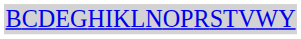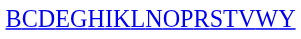row 1 | column 1: lightgrey background -> no background
